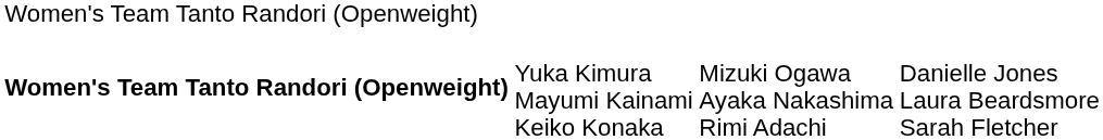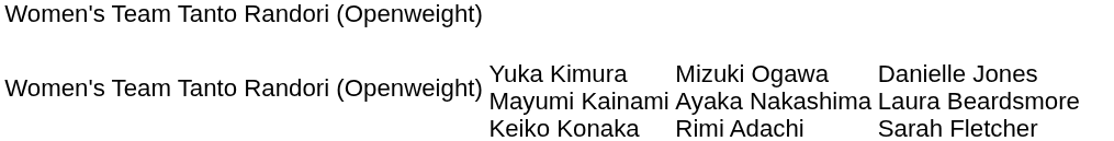row 2 | column 1: bold -> normal
